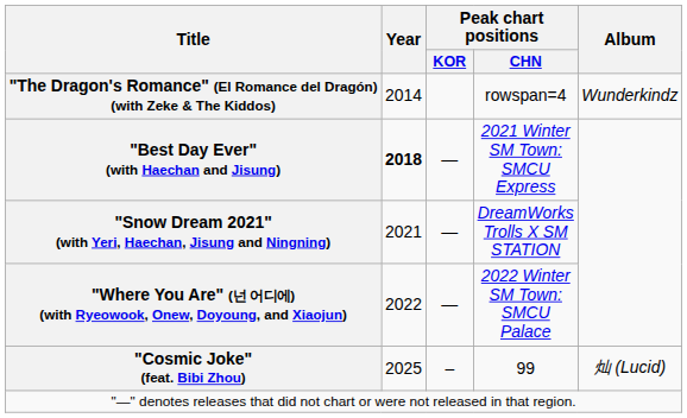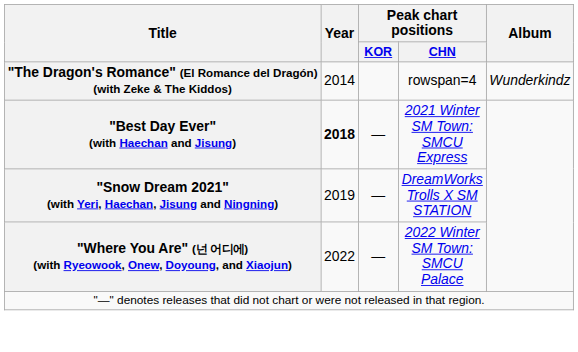"Snow Dream 2021" (with Yeri, Haechan, Jisung and Ningning) | Year: 2021 -> 2019
- row: "Cosmic Joke" (feat. Bibi Zhou) | 2025 | – | 99 | 灿 (Lucid)
